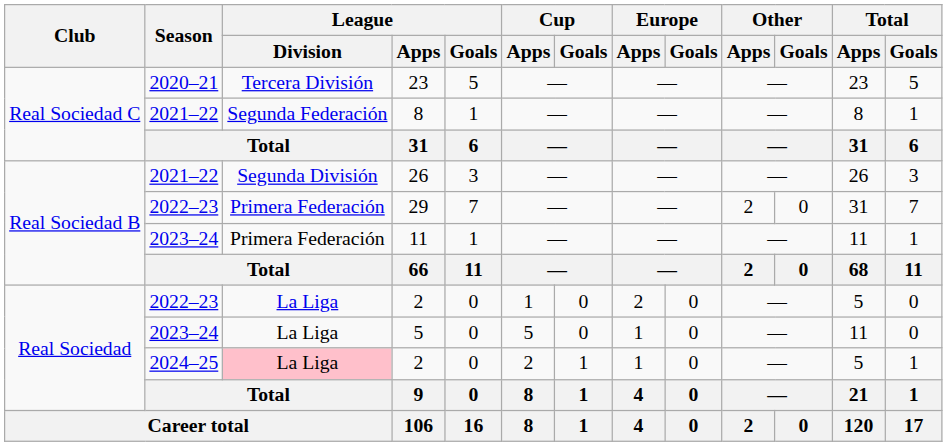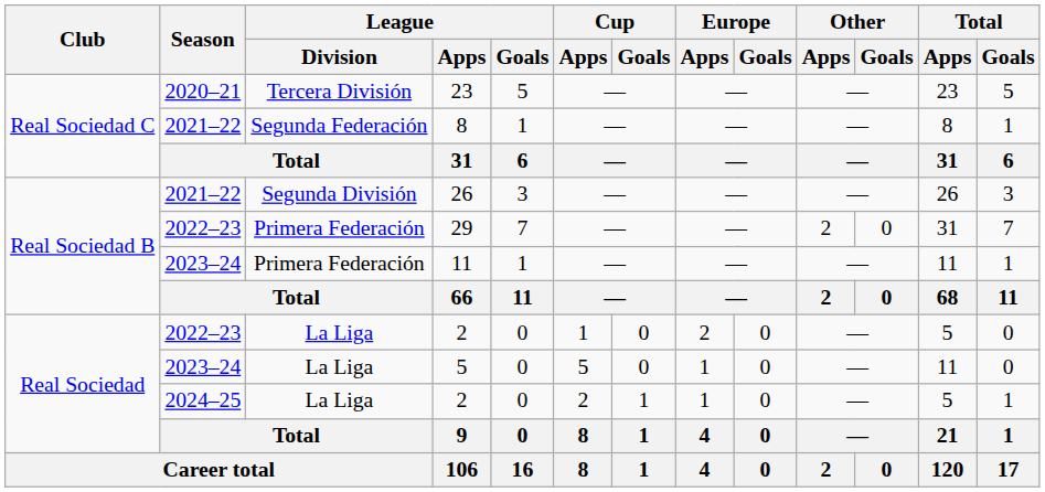2024–25 / 2 | League / Division: pink background -> no background
